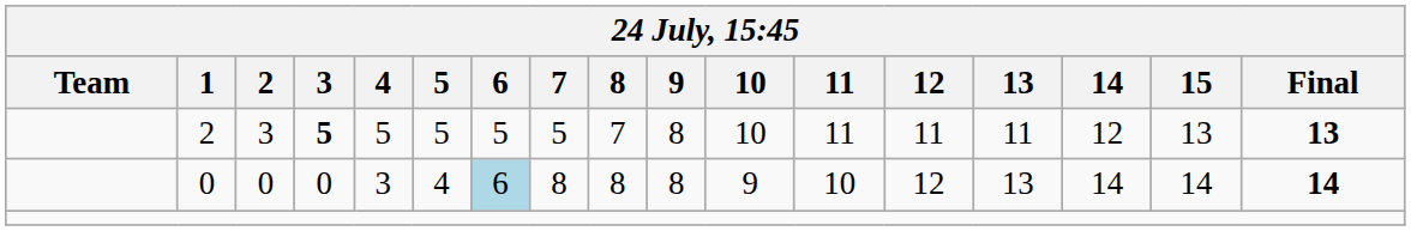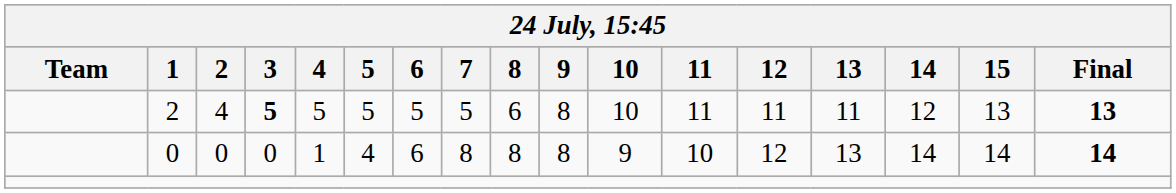row 3 | 2: 3 -> 4
row 3 | 8: 7 -> 6
row 4 | 4: 3 -> 1
row 4 | 6: lightblue background -> no background
